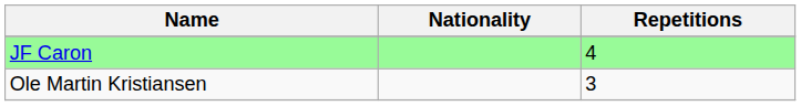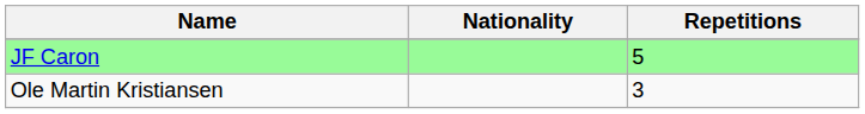JF Caron | Repetitions: 4 -> 5
